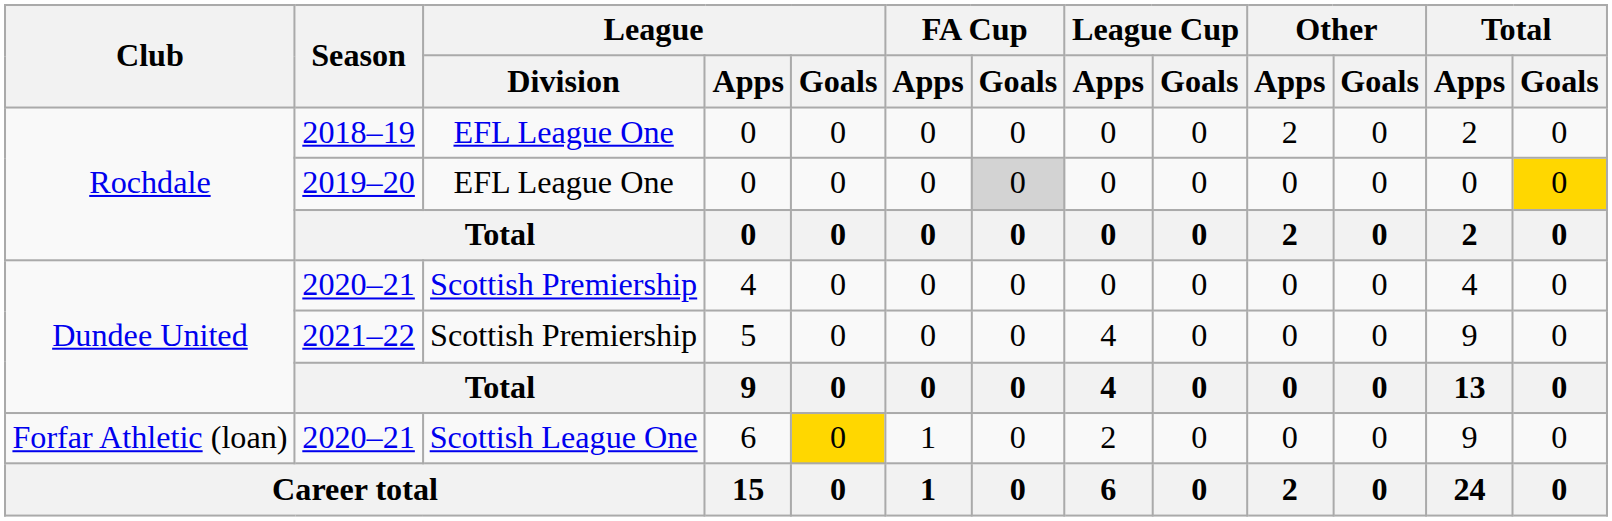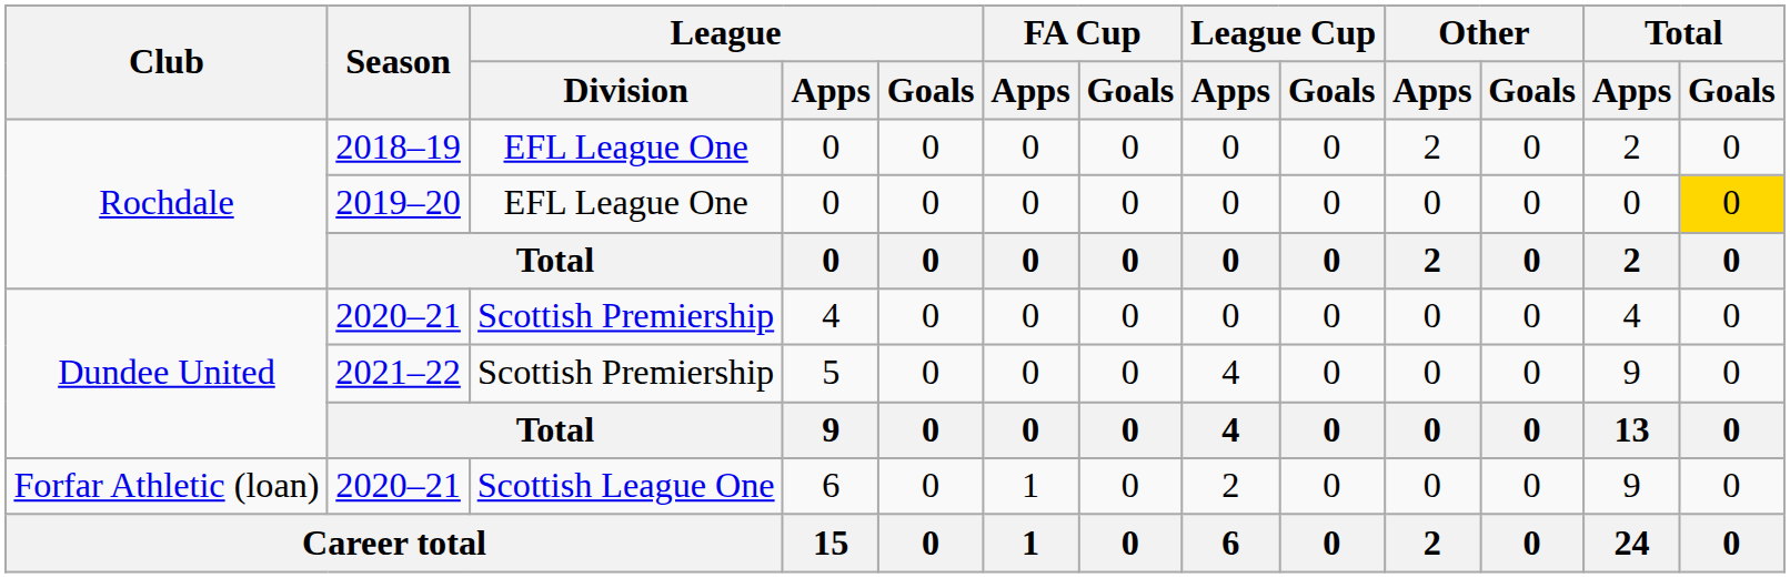2019–20 | FA Cup / Goals: lightgrey background -> no background
2020–21 / 6 | League / Goals: gold background -> no background
